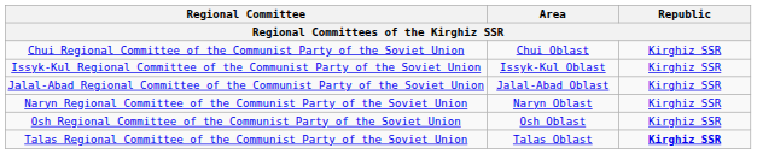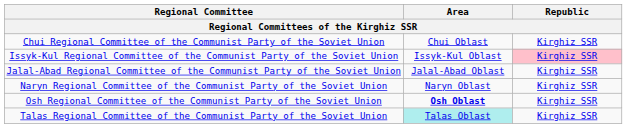row 4 | Republic: no background -> pink background
row 7 | Area: normal -> bold
row 8 | Area: no background -> paleturquoise background
row 8 | Republic: bold -> normal
